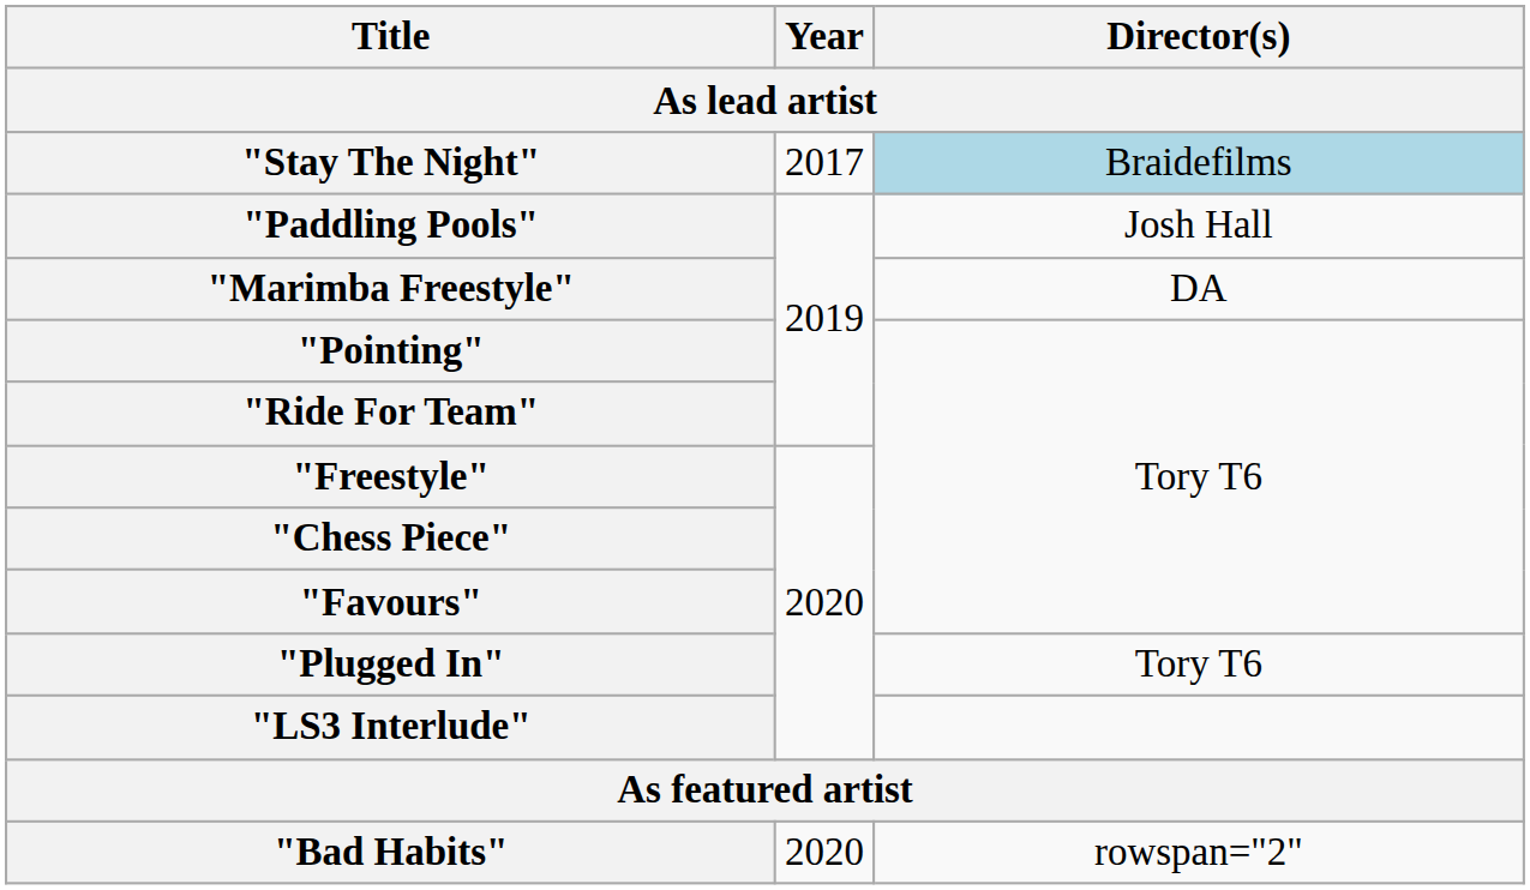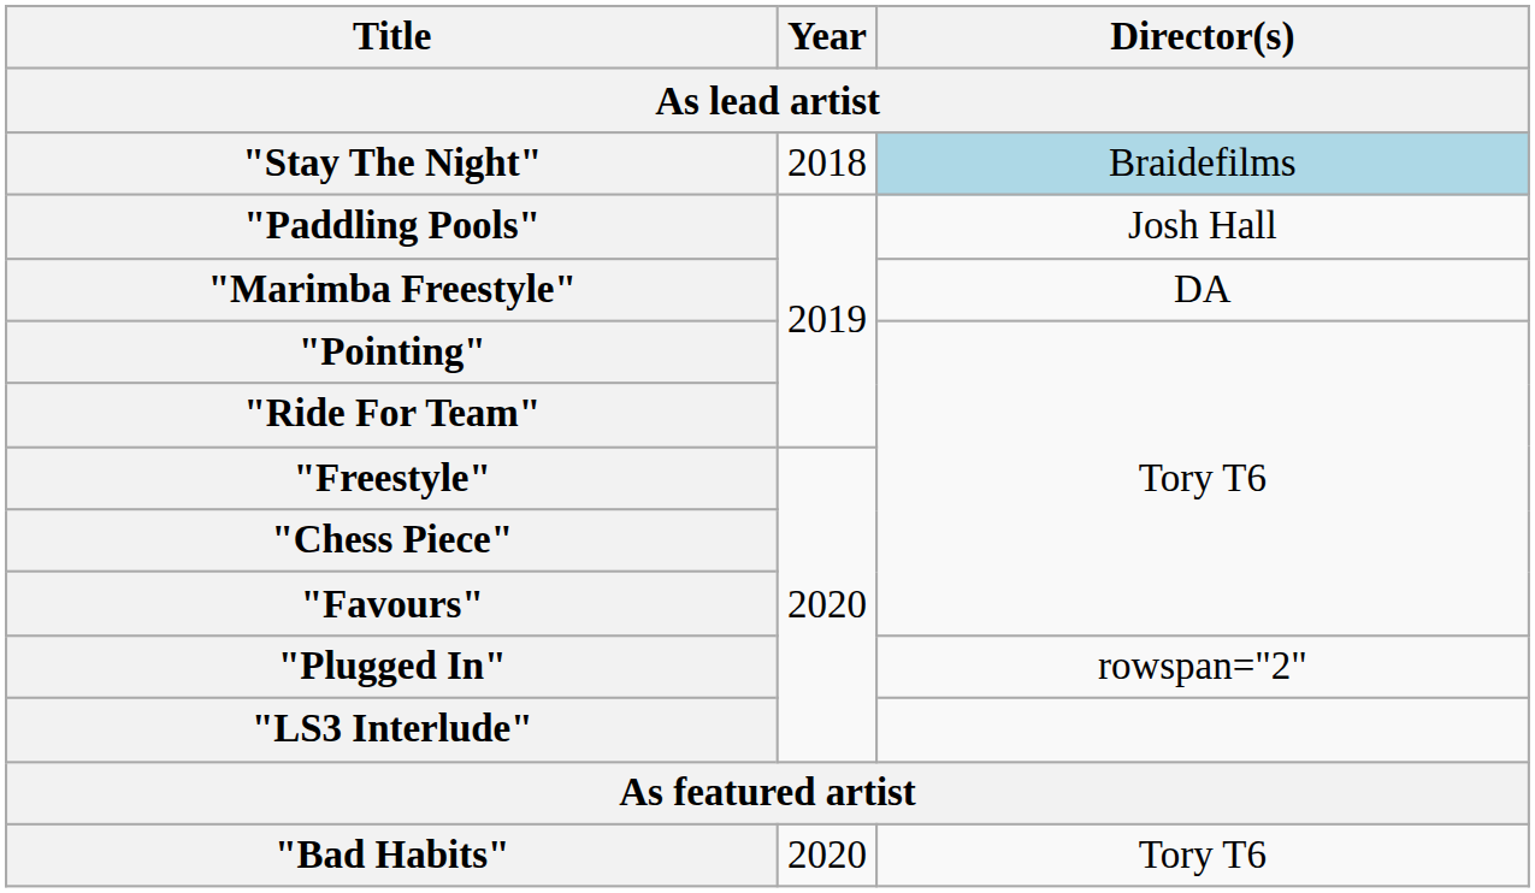"Stay The Night" | Year: 2017 -> 2018
"Plugged In" | Director(s): Tory T6 -> rowspan="2"
"Bad Habits" | Director(s): rowspan="2" -> Tory T6
